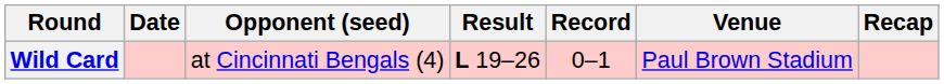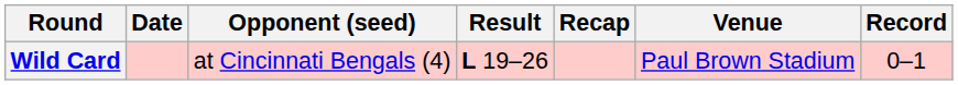columns swapped: Record <-> Recap
